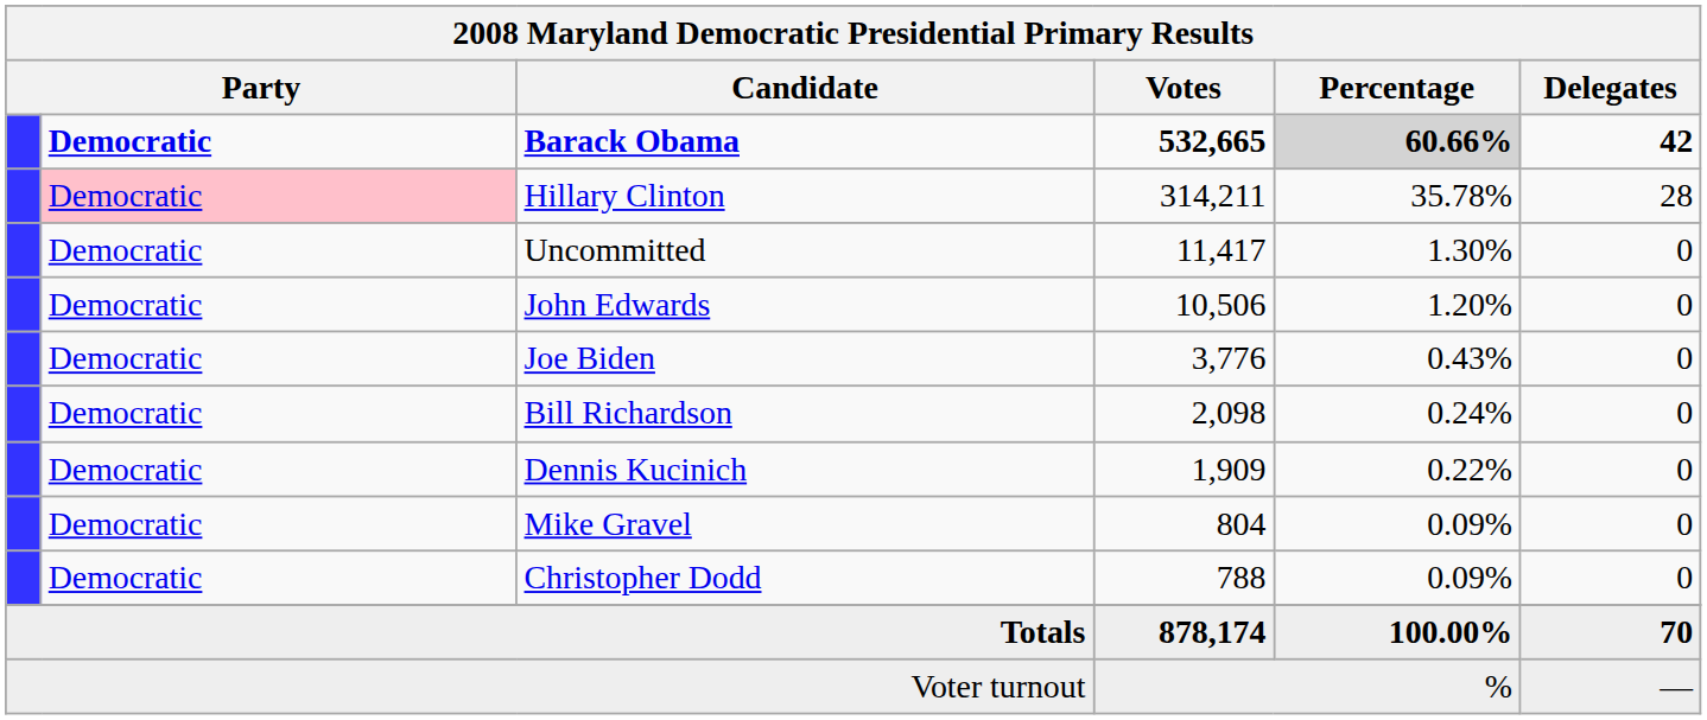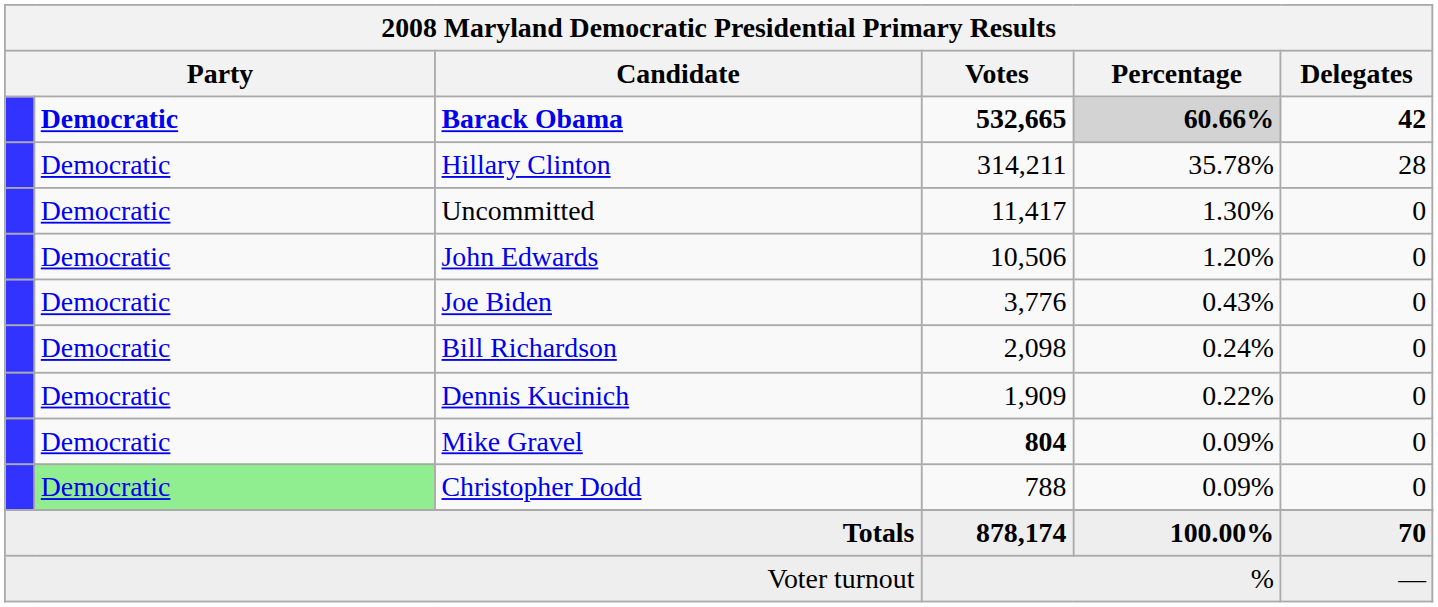Hillary Clinton | column 2: pink background -> no background
Mike Gravel | Votes: normal -> bold
Christopher Dodd | column 2: no background -> lightgreen background
